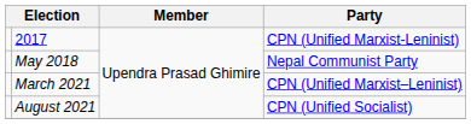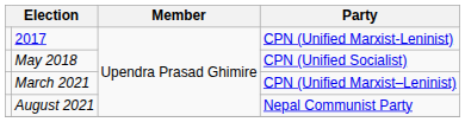May 2018 | Party: Nepal Communist Party -> CPN (Unified Socialist)
August 2021 | Party: CPN (Unified Socialist) -> Nepal Communist Party
